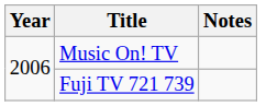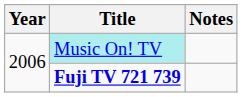Music On! TV | Title: no background -> paleturquoise background
Fuji TV 721 739 | Title: normal -> bold
